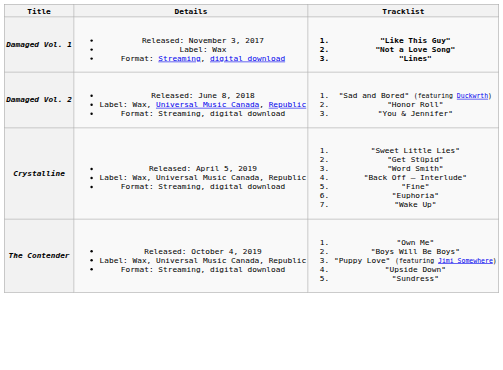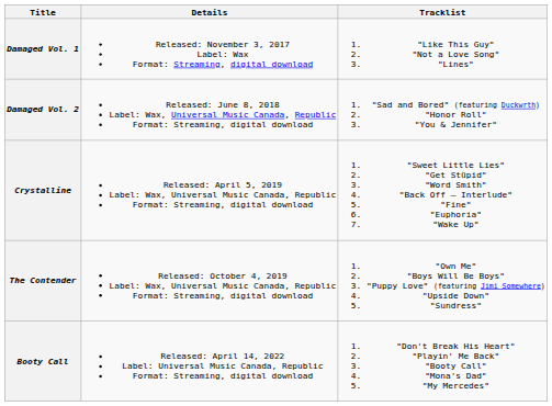Damaged Vol. 1 | Tracklist: bold -> normal
+ row: Booty Call | Released: April 14, 2022 Label: Universal Music Canada, Republic Format: Streaming, digital download | "Don't Break His Heart" "Playin' Me Back" "Booty Call" "Mona's Dad" "My Mercedes"
